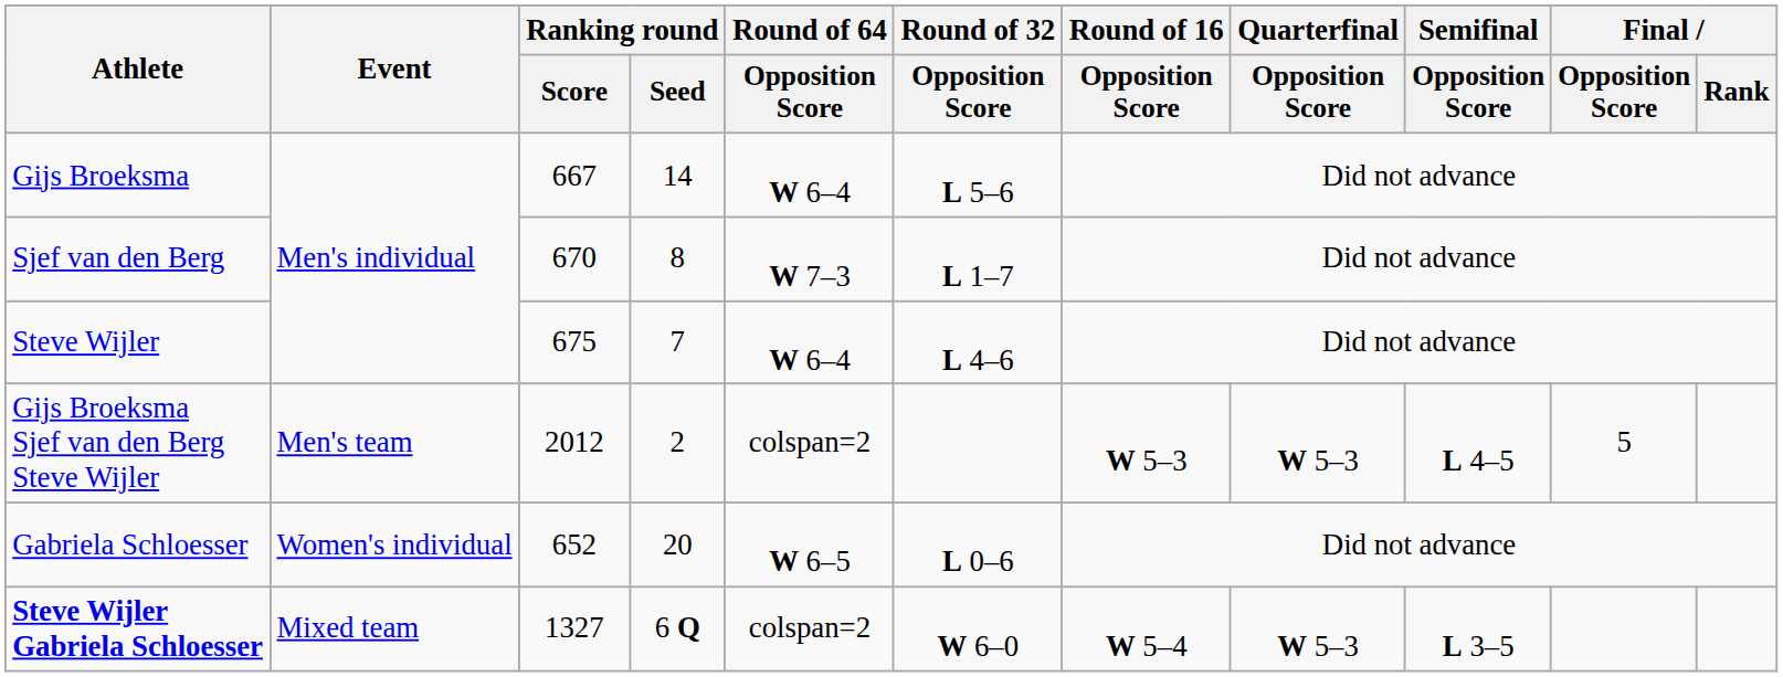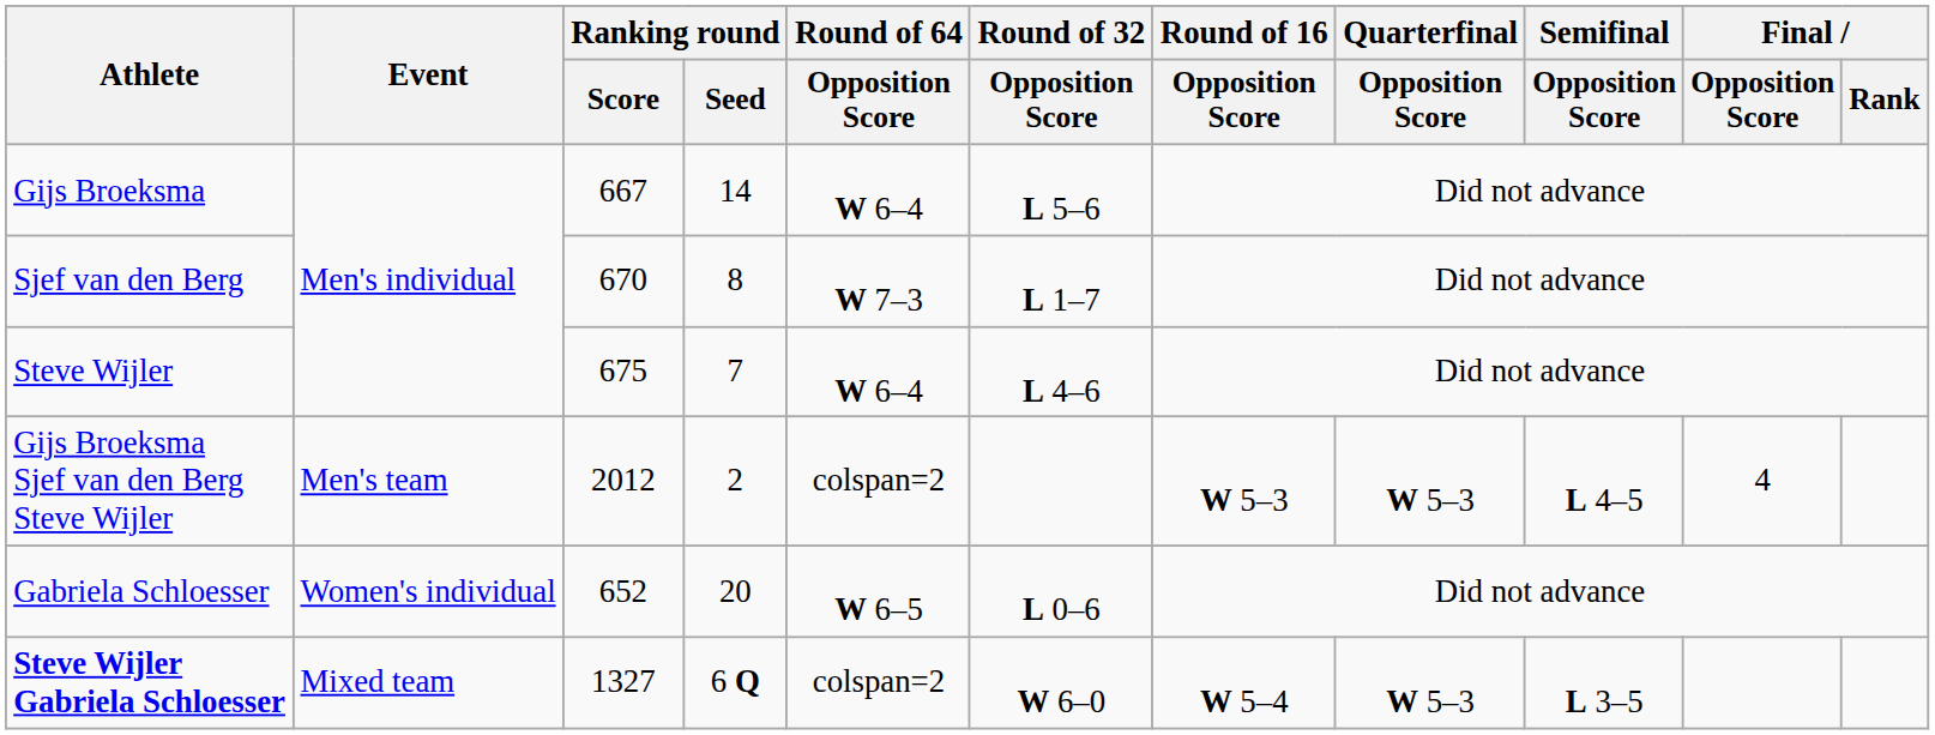Gijs Broeksma Sjef van den Berg Steve Wijler | Final / Opposition Score: 5 -> 4
